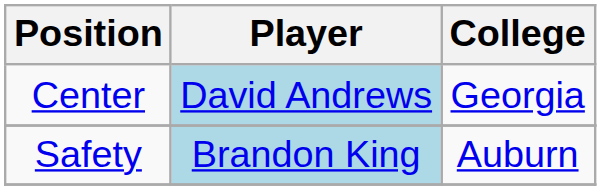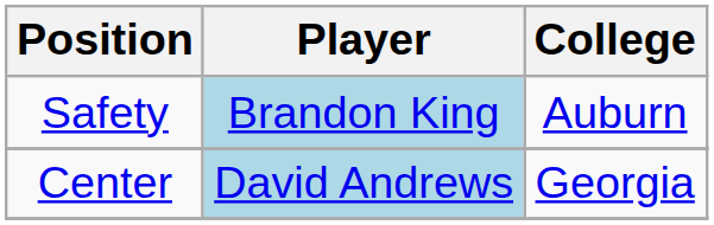rows swapped: Center <-> Safety
